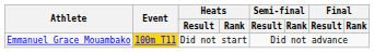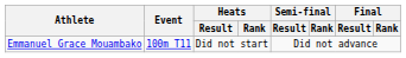Emmanuel Grace Mouambako | Event: gold background -> no background
